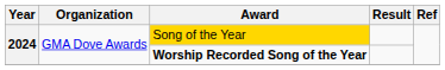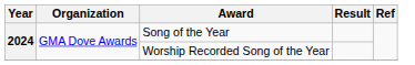Song of the Year | Award: gold background -> no background
Worship Recorded Song of the Year | Award: bold -> normal
